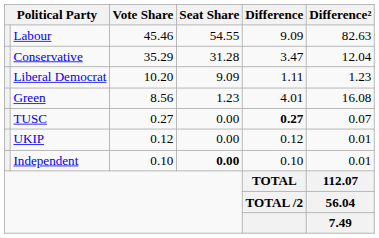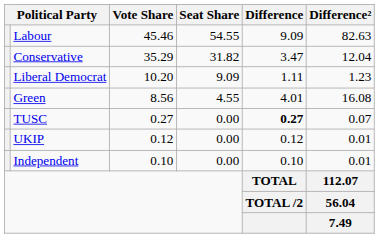Conservative | Seat Share: 31.28 -> 31.82
Green | Seat Share: 1.23 -> 4.55
Independent | Seat Share: bold -> normal
